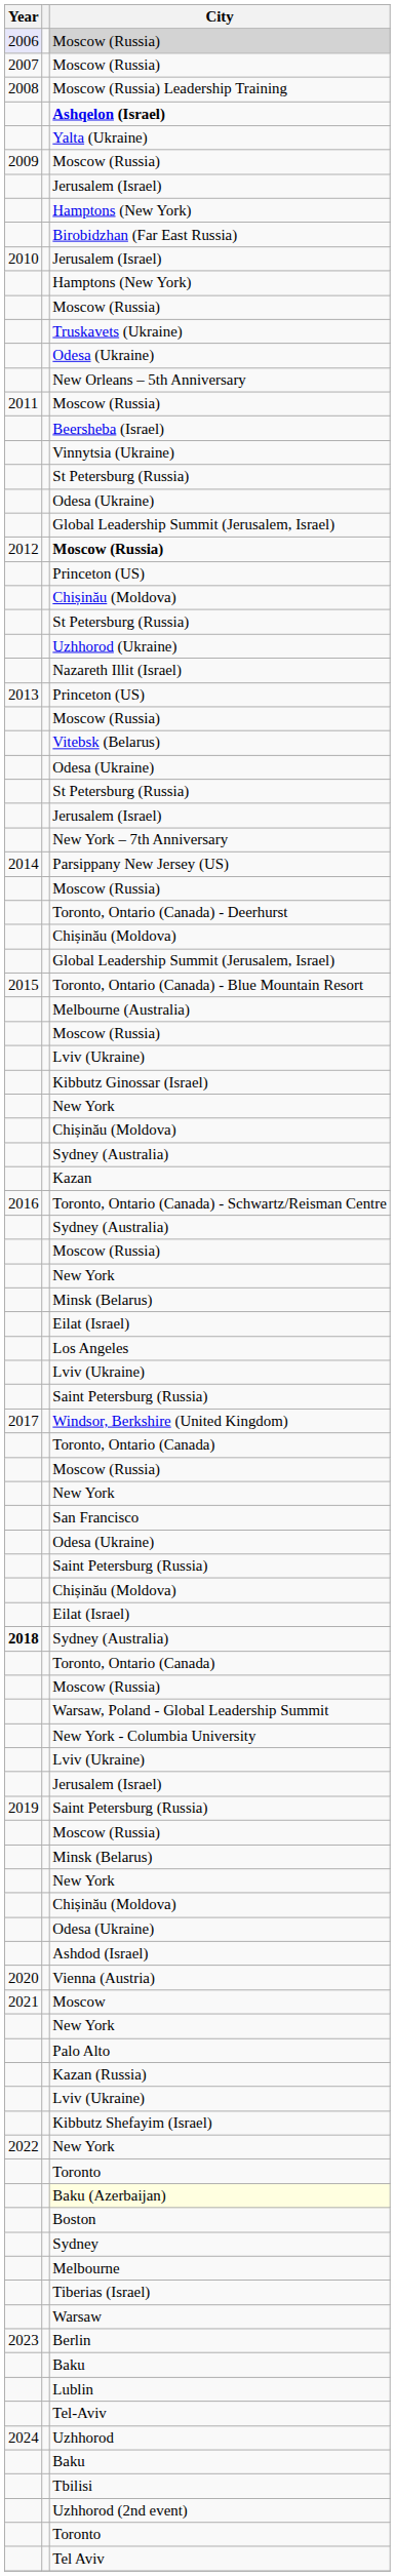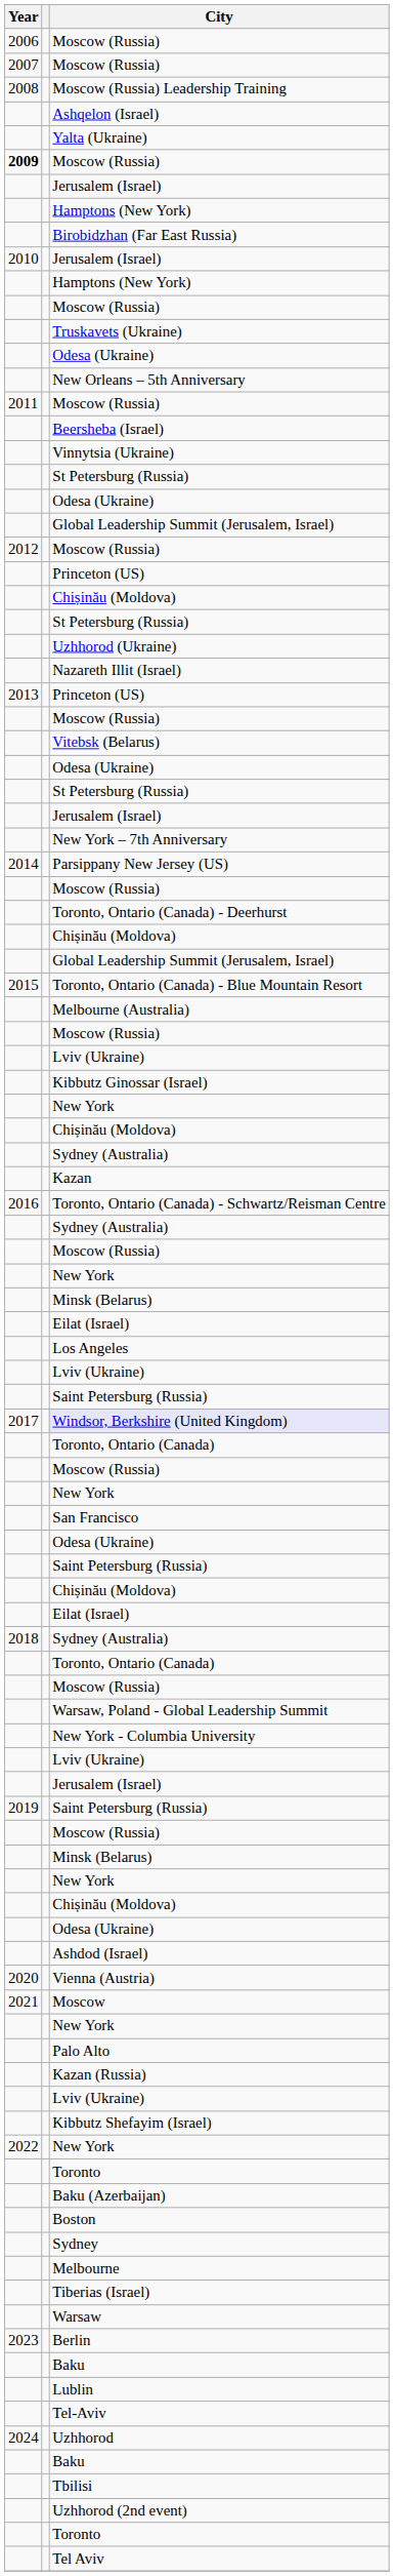2006 / Moscow (Russia) | Year: lavender background -> no background
2006 / Moscow (Russia) | City: lightgrey background -> no background
Ashqelon (Israel) | City: bold -> normal
2009 / Moscow (Russia) | Year: normal -> bold
2012 / Moscow (Russia) | City: bold -> normal
Windsor, Berkshire (United Kingdom) | City: no background -> lavender background
2018 / Sydney (Australia) | Year: bold -> normal
Baku (Azerbaijan) | City: lightyellow background -> no background
